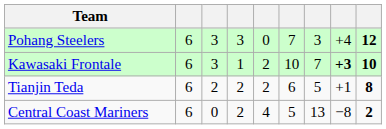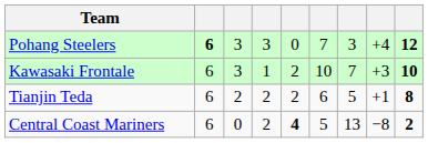Pohang Steelers | column 2: normal -> bold
Kawasaki Frontale | column 8: bold -> normal
Central Coast Mariners | column 5: normal -> bold
